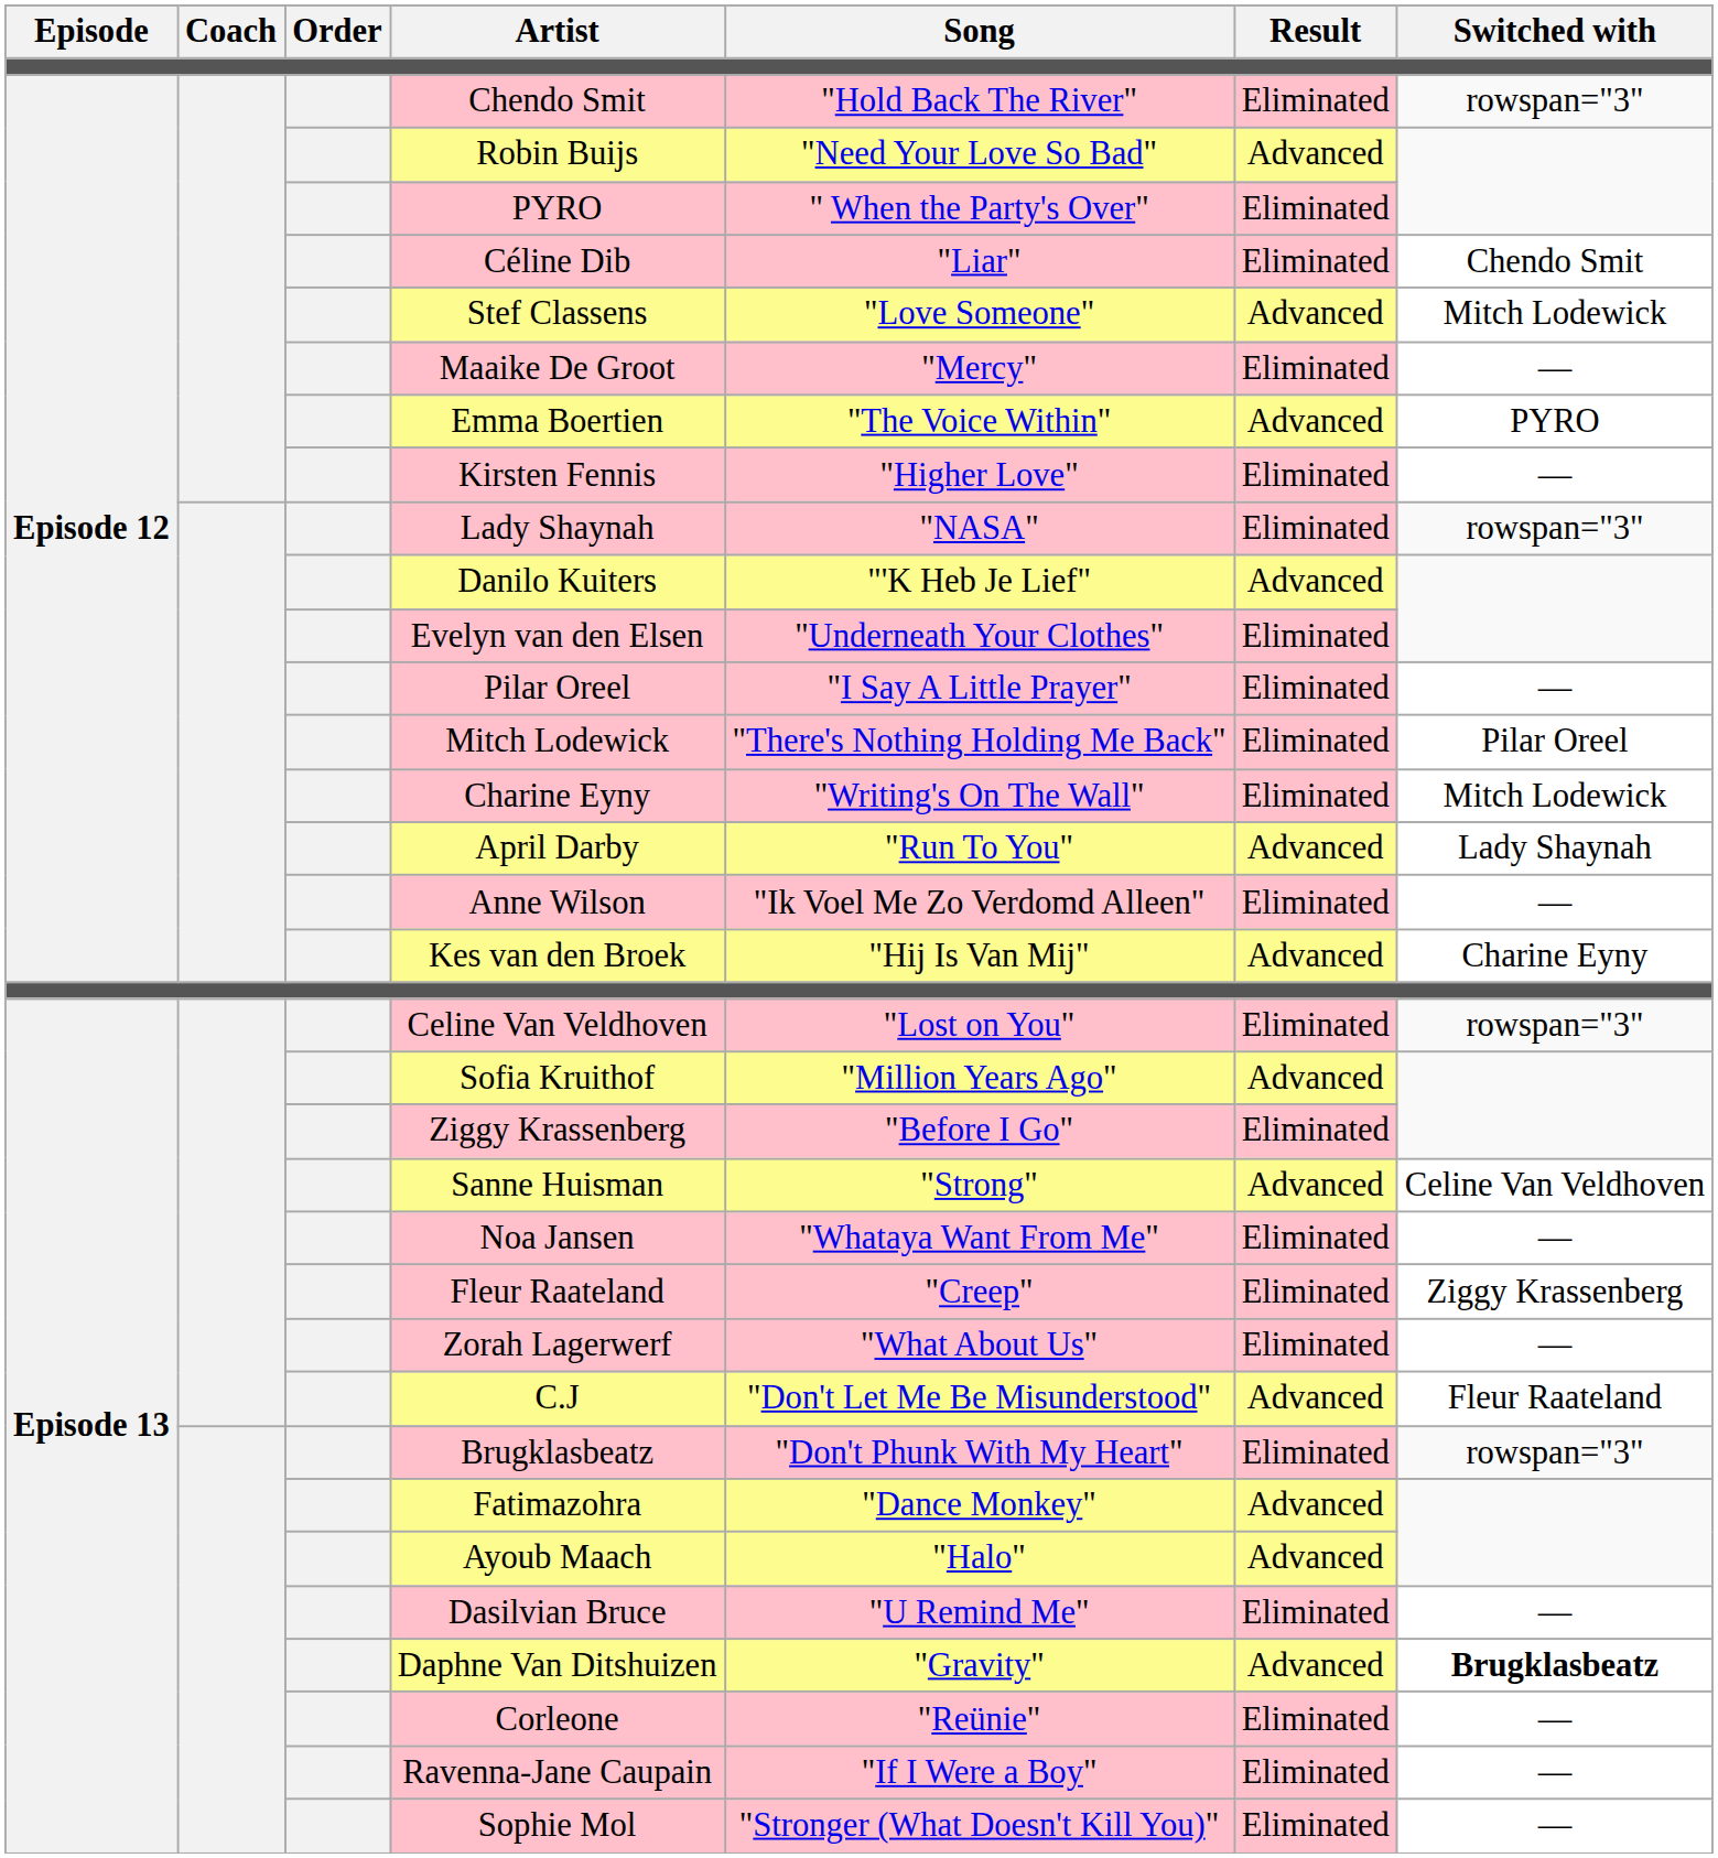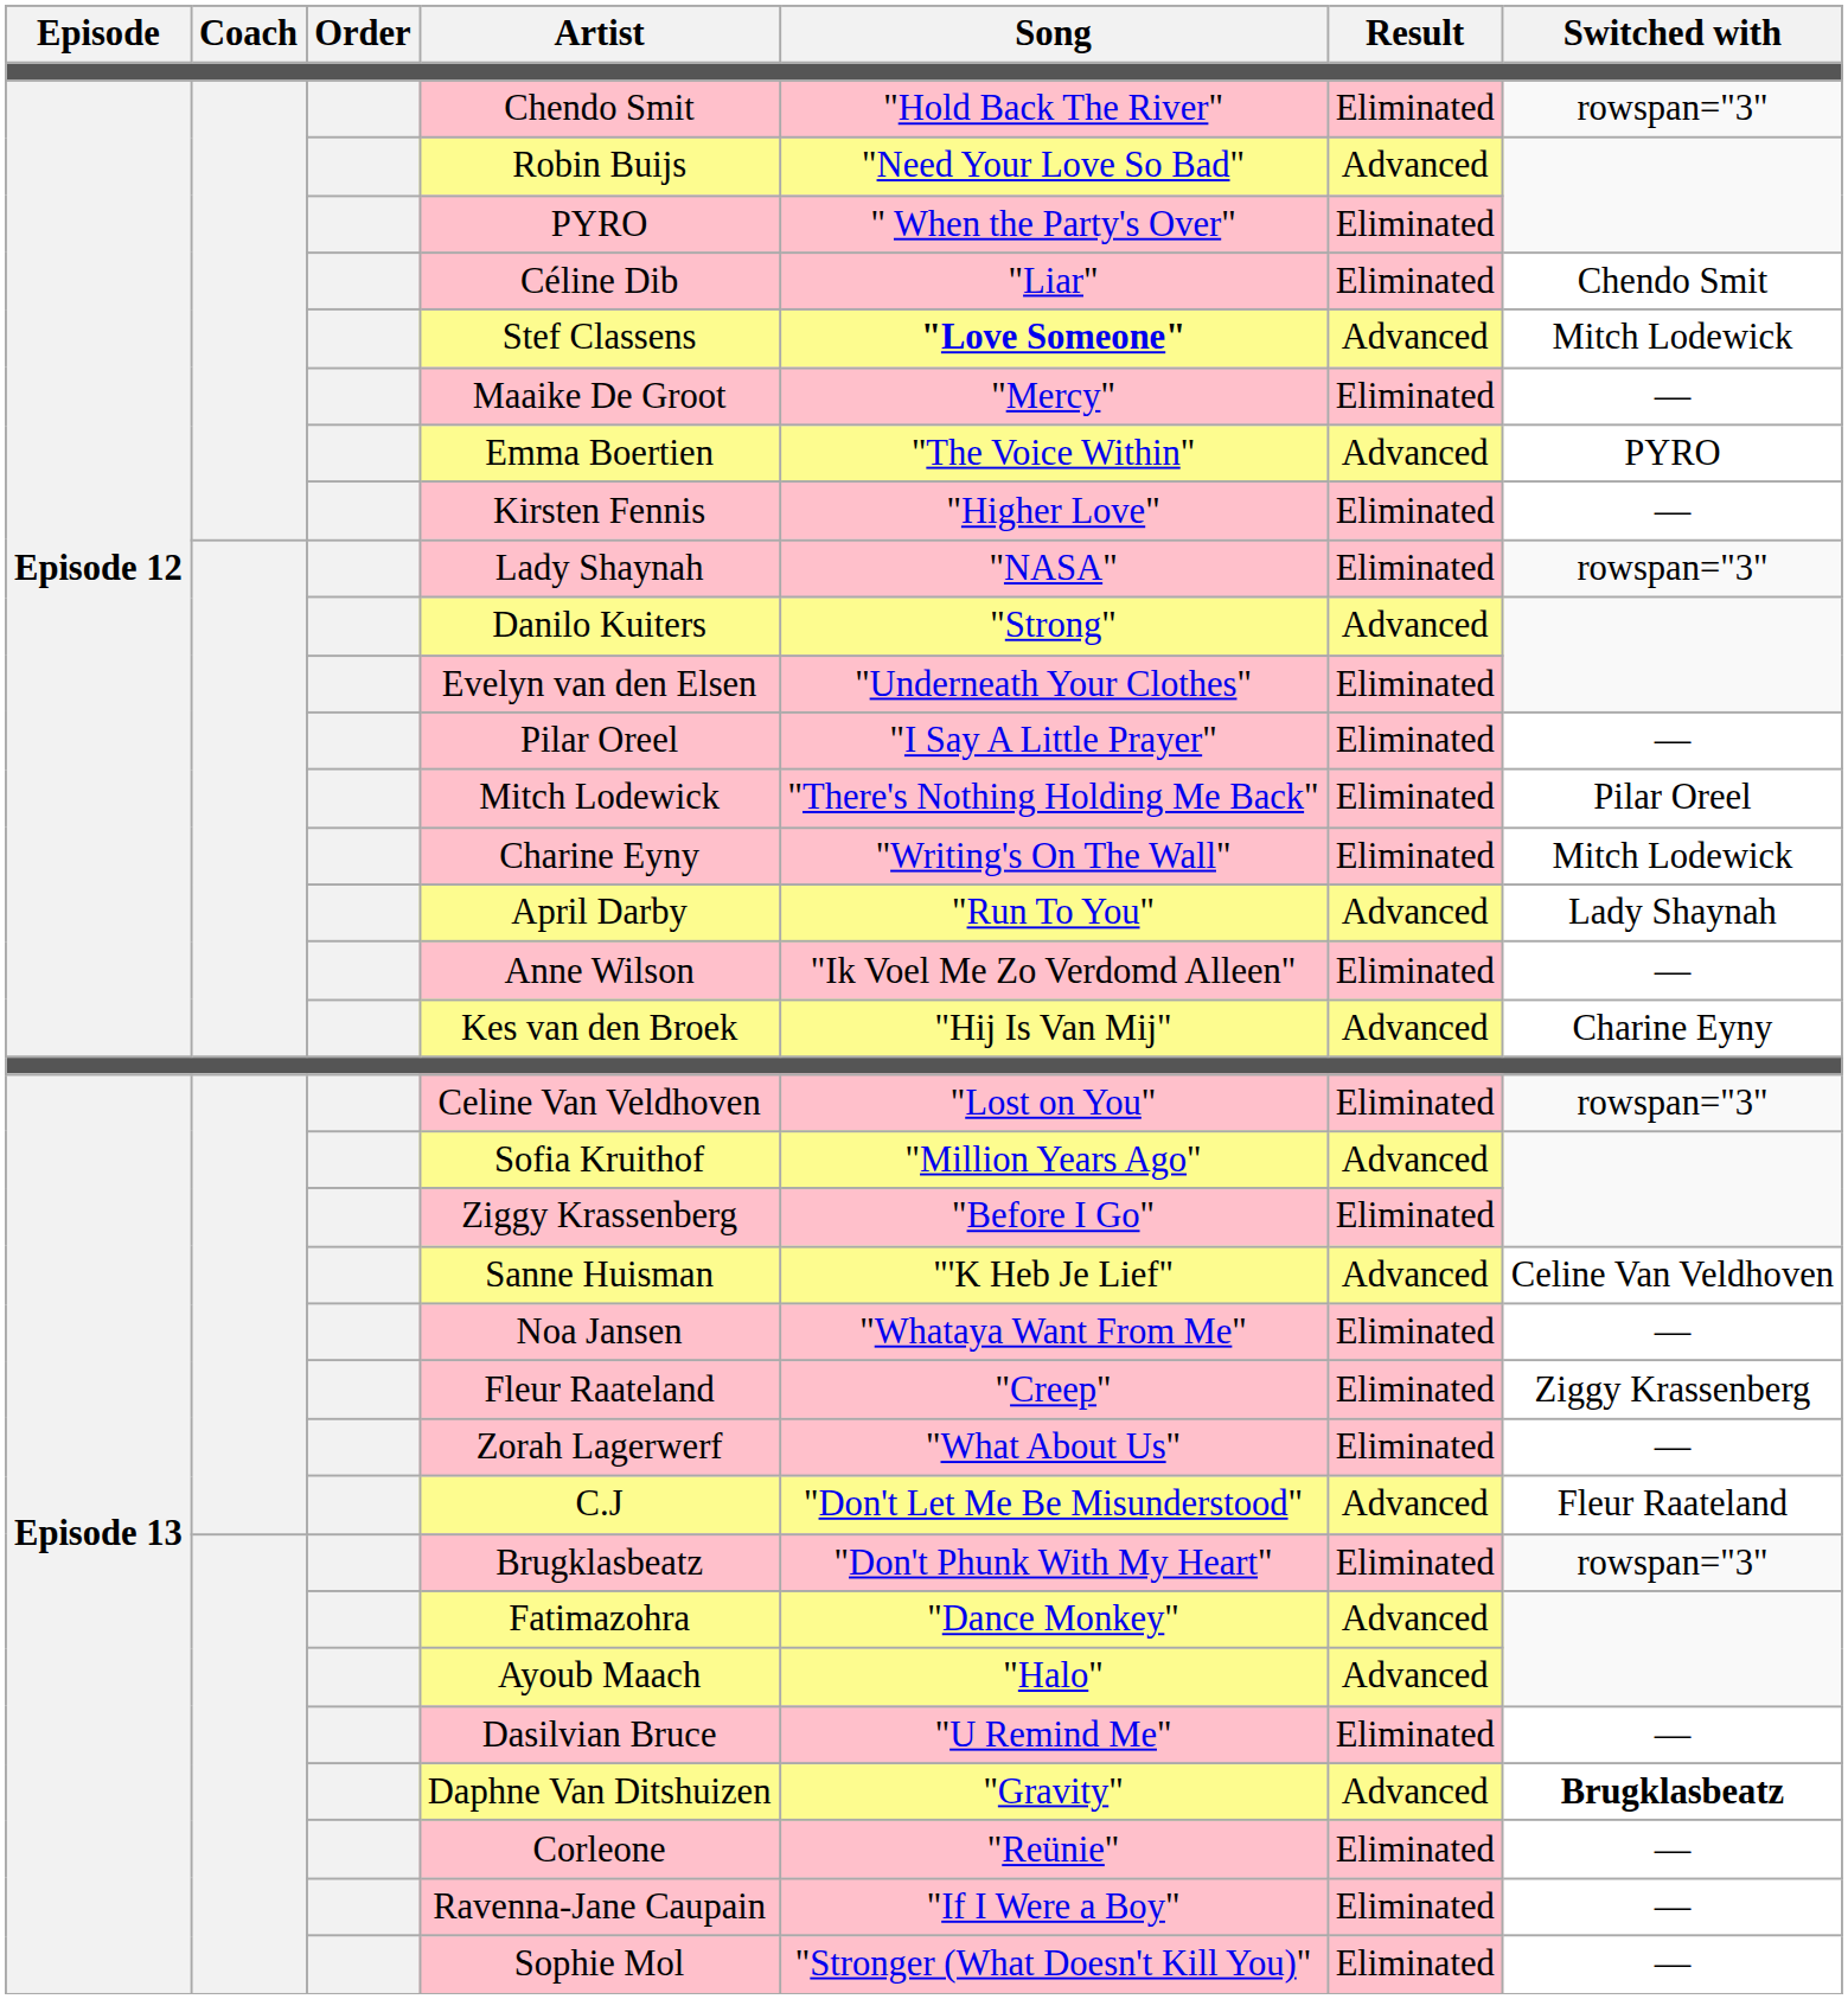Stef Classens | Song: normal -> bold
Danilo Kuiters | Song: "'K Heb Je Lief" -> "Strong"
Sanne Huisman | Song: "Strong" -> "'K Heb Je Lief"
